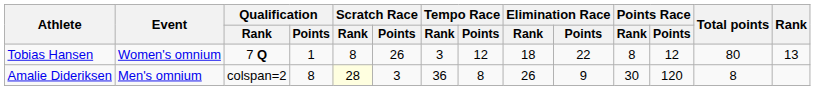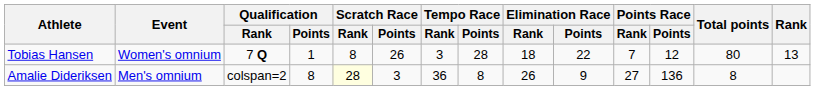Tobias Hansen | Tempo Race / Points: 12 -> 28
Tobias Hansen | Points Race / Rank: 8 -> 7
Amalie Dideriksen | Points Race / Rank: 30 -> 27
Amalie Dideriksen | Points Race / Points: 120 -> 136
